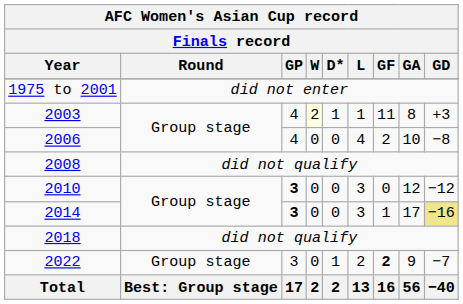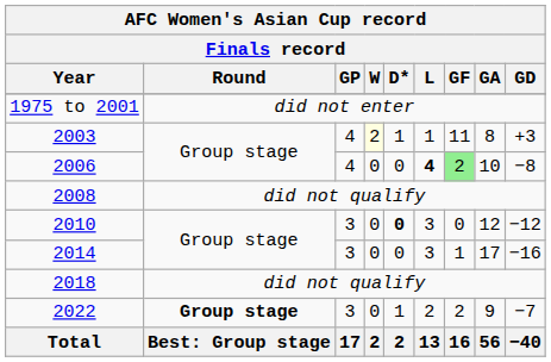2006 | L: normal -> bold
2006 | GF: no background -> lightgreen background
2010 | GP: bold -> normal
2010 | D*: normal -> bold
2014 | GP: bold -> normal
2014 | GD: khaki background -> no background
2022 | Round: normal -> bold
2022 | GF: bold -> normal
